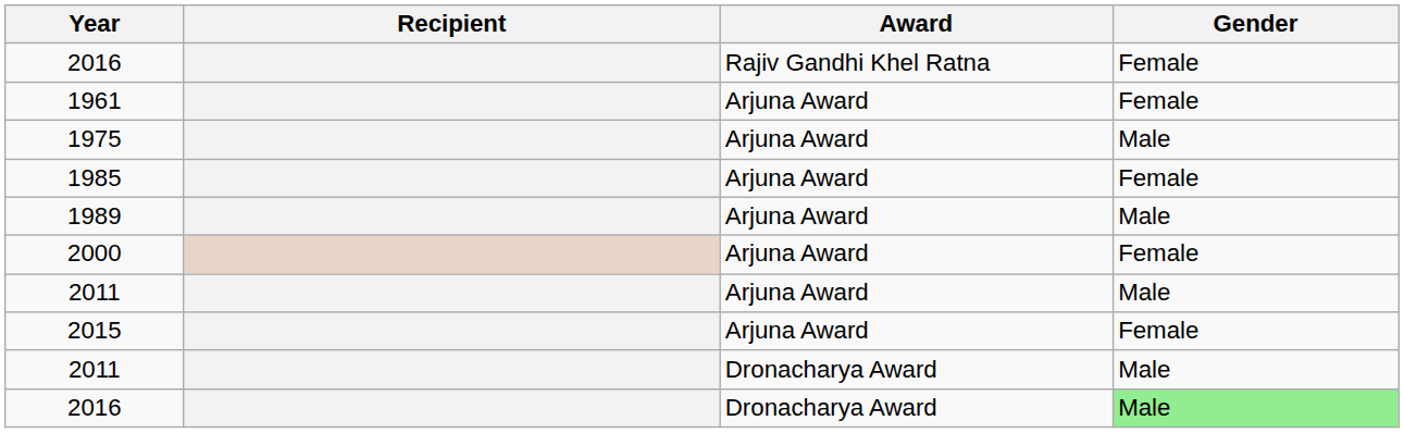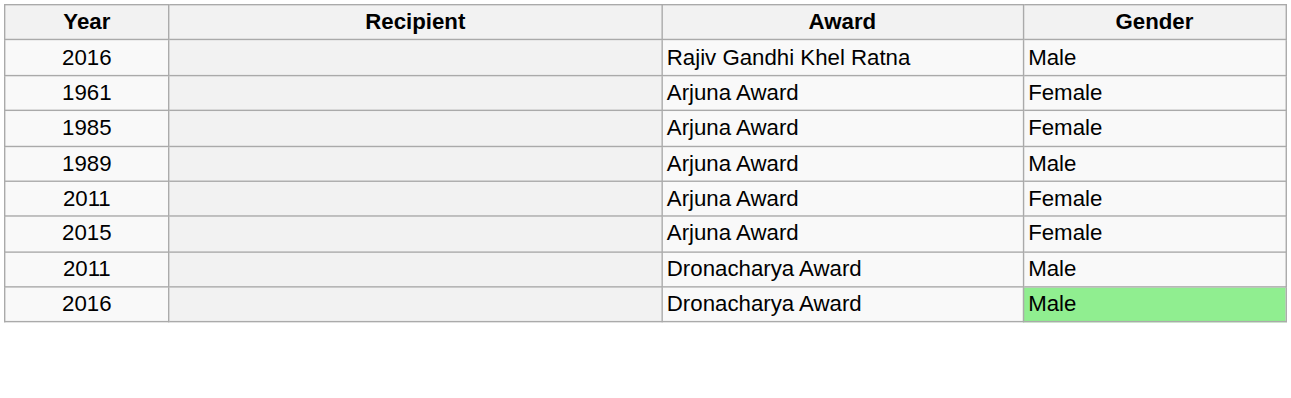2016 / Rajiv Gandhi Khel Ratna | Gender: Female -> Male
- row: 1975 | Arjuna Award | Male
- row: 2000 | Arjuna Award | Female
2011 / Arjuna Award | Gender: Male -> Female
